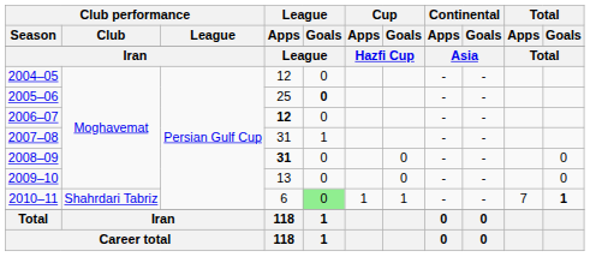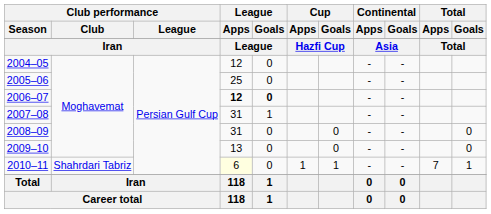2005–06 | League / Goals: bold -> normal
2006–07 | League / Goals: normal -> bold
2008–09 | League / Apps: bold -> normal
2010–11 | League / Apps: no background -> lightyellow background
2010–11 | League / Goals: lightgreen background -> no background
2010–11 | Total / Goals: bold -> normal
